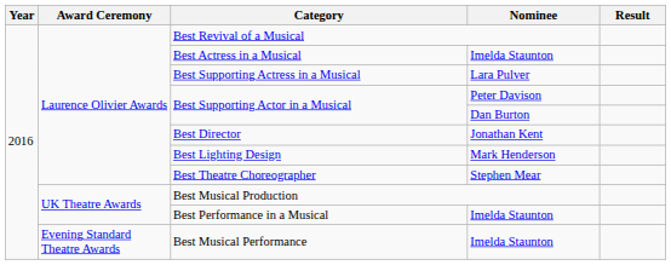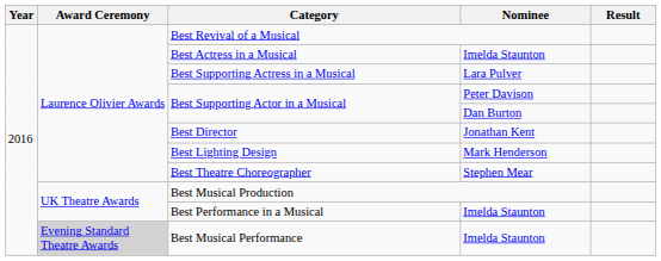Best Musical Performance | Award Ceremony: no background -> lightgrey background
